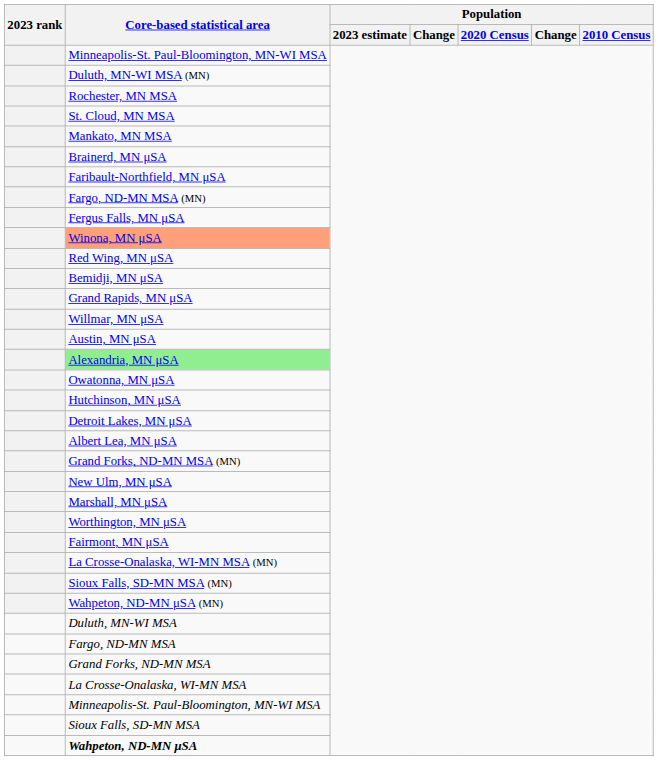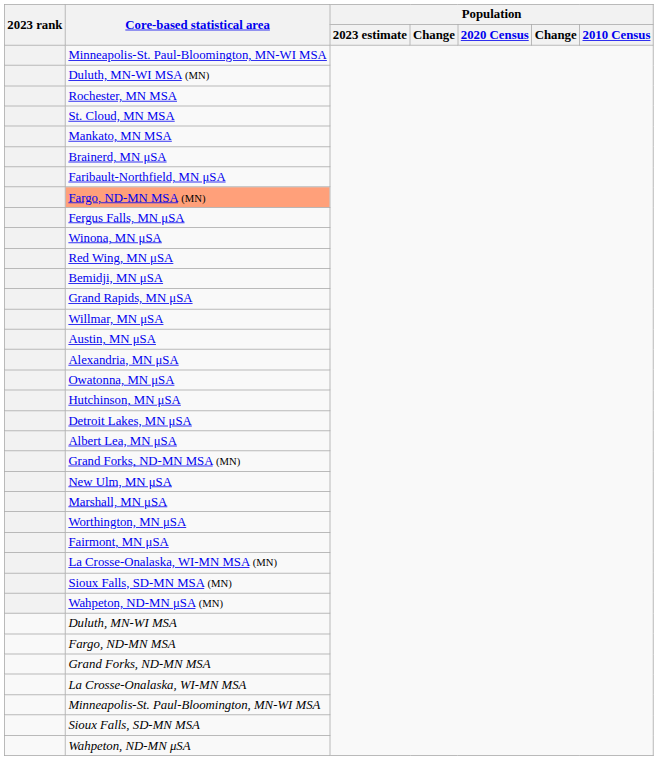Fargo, ND-MN MSA (MN) | Core-based statistical area: no background -> lightsalmon background
Winona, MN μSA | Core-based statistical area: lightsalmon background -> no background
Alexandria, MN μSA | Core-based statistical area: lightgreen background -> no background
Wahpeton, ND-MN μSA | Core-based statistical area: bold -> normal
